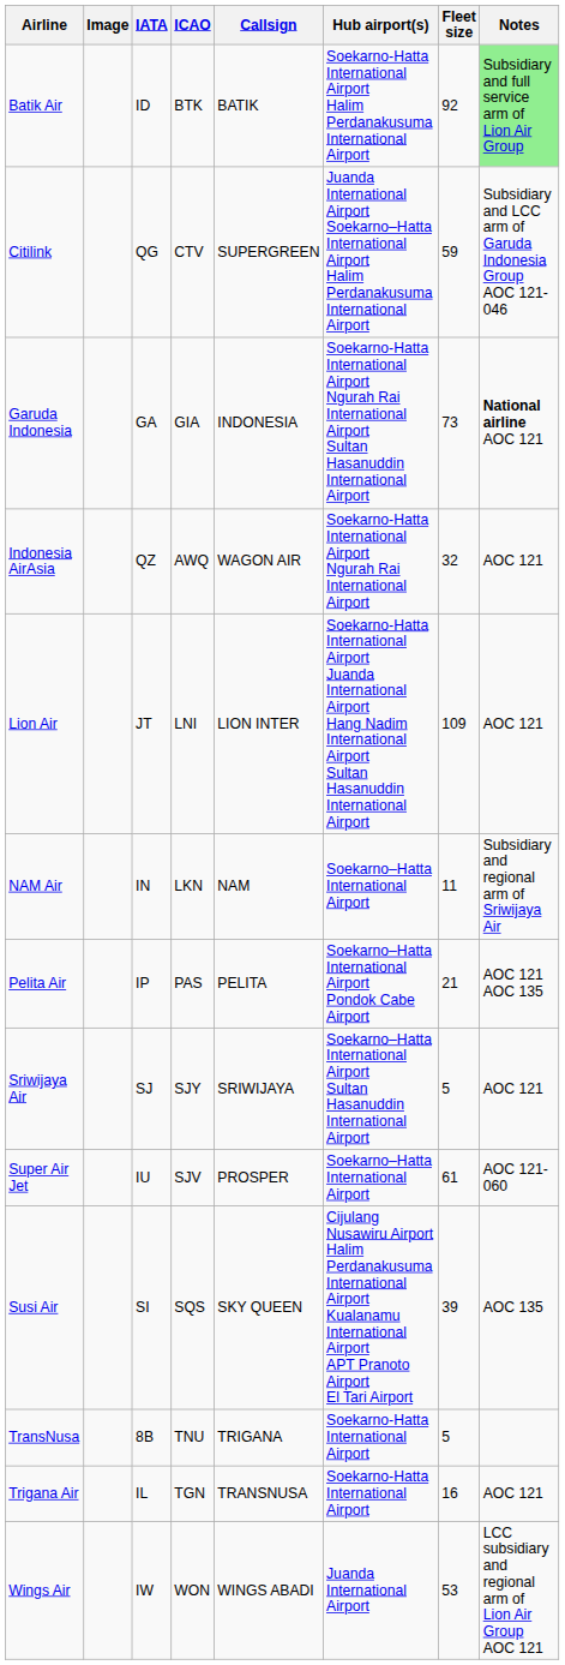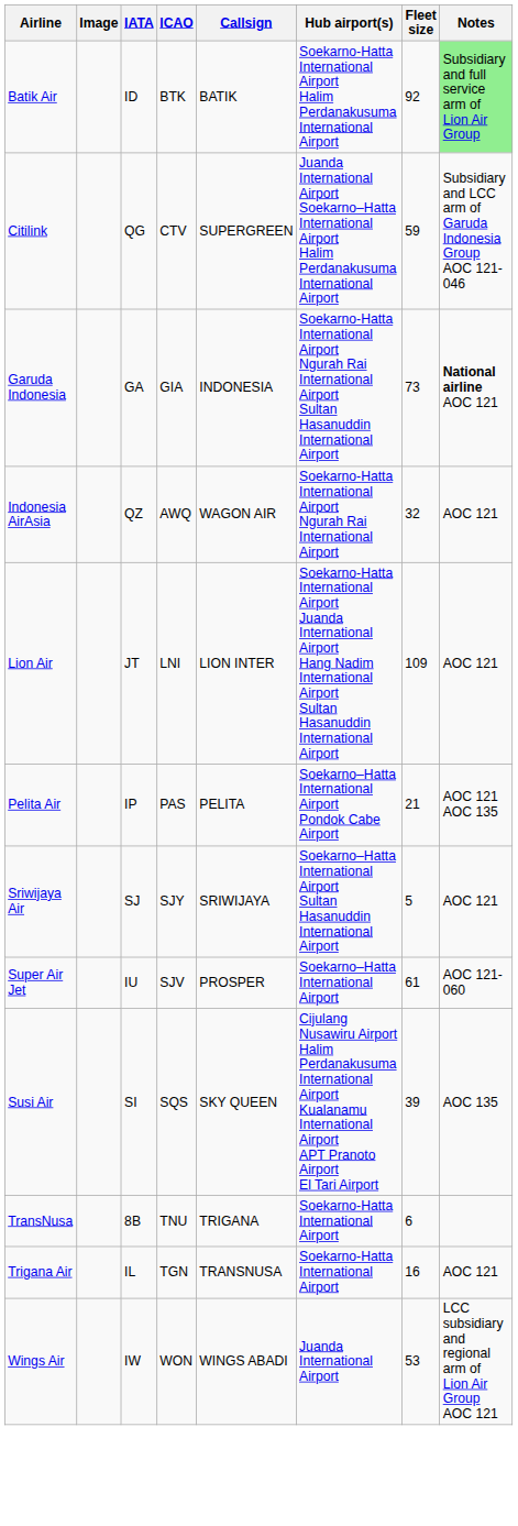- row: NAM Air | IN | LKN | NAM | Soekarno–Hatta International Airport | 11 | Subsidiary and regional arm of Sriwijaya Air
TransNusa | Fleet size: 5 -> 6
